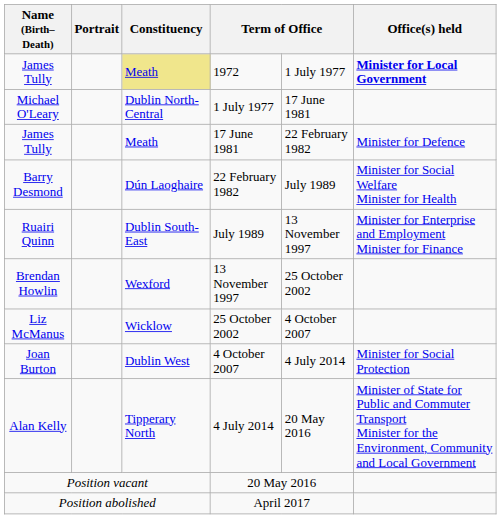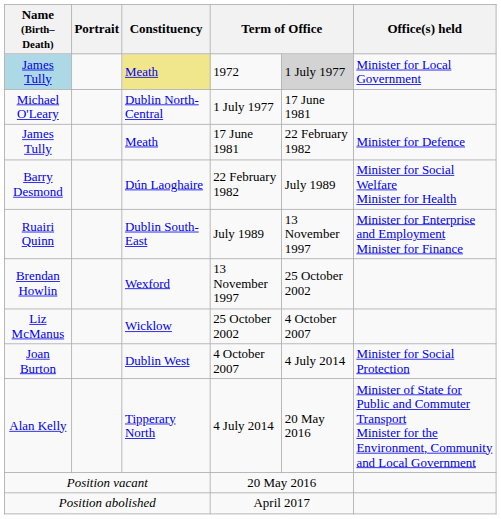1972 | Name (Birth–Death): no background -> lightblue background
1972 | column 5: no background -> lightgrey background
1972 | Office(s) held: bold -> normal
